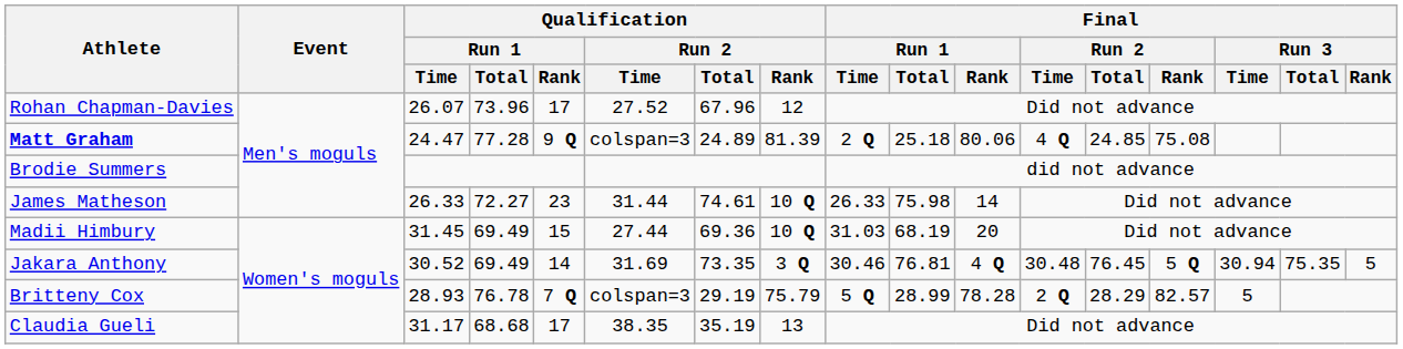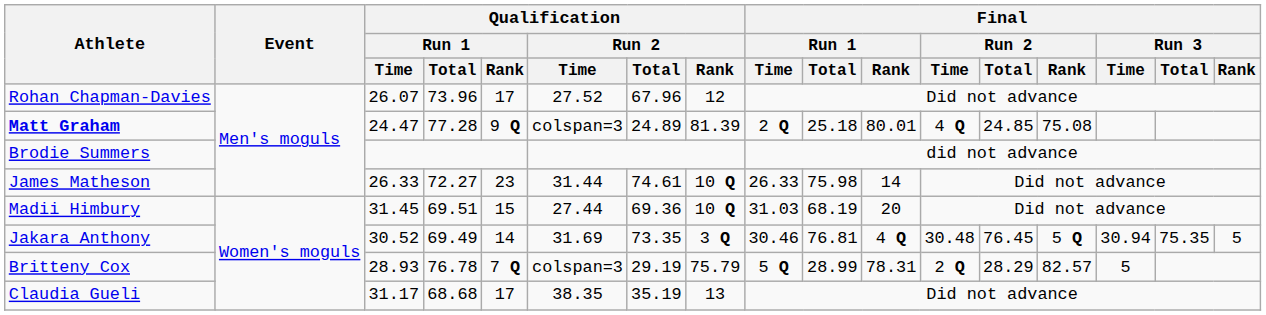Matt Graham | Final / Run 1 / Rank: 80.06 -> 80.01
Madii Himbury | Qualification / Run 1 / Total: 69.49 -> 69.51
Britteny Cox | Final / Run 1 / Rank: 78.28 -> 78.31
